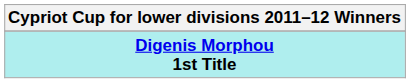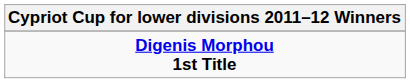row 2 | column 1: paleturquoise background -> no background
